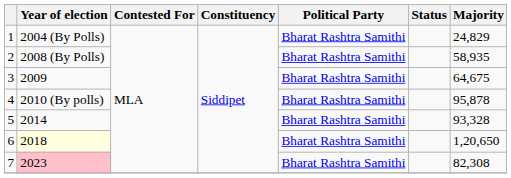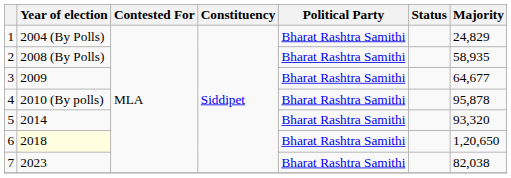3 | Majority: 64,675 -> 64,677
5 | Majority: 93,328 -> 93,320
7 | Year of election: pink background -> no background
7 | Majority: 82,308 -> 82,038
